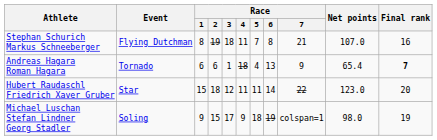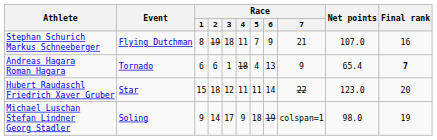Stephan Schurich Markus Schneeberger | Race / 6: 8 -> 9
Michael Luschan Stefan Lindner Georg Stadler | Race / 2: 15 -> 14
